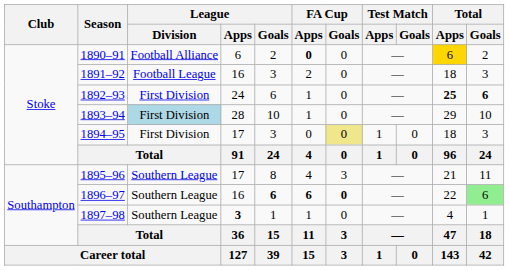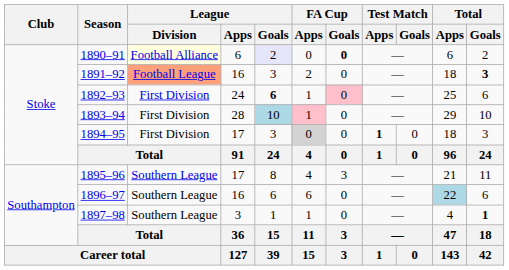1890–91 | League / Division: no background -> lightyellow background
1890–91 | League / Goals: no background -> lavender background
1890–91 | FA Cup / Apps: bold -> normal
1890–91 | FA Cup / Goals: normal -> bold
1890–91 | Total / Apps: gold background -> no background
1891–92 | League / Division: no background -> lightsalmon background
1891–92 | Total / Goals: normal -> bold
1892–93 | League / Goals: normal -> bold
1892–93 | FA Cup / Goals: no background -> pink background
1892–93 | Total / Apps: bold -> normal
1892–93 | Total / Goals: bold -> normal
1893–94 | League / Division: lightblue background -> no background
1893–94 | League / Goals: no background -> lightblue background
1893–94 | FA Cup / Apps: no background -> pink background
1894–95 | FA Cup / Apps: no background -> lightgrey background
1894–95 | FA Cup / Goals: khaki background -> no background
1894–95 | Test Match / Apps: normal -> bold
1896–97 | League / Goals: bold -> normal
1896–97 | FA Cup / Apps: bold -> normal
1896–97 | FA Cup / Goals: bold -> normal
1896–97 | Total / Apps: no background -> lightblue background
1896–97 | Total / Goals: lightgreen background -> no background
1897–98 | League / Apps: bold -> normal
1897–98 | Total / Goals: normal -> bold
